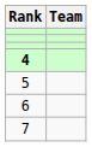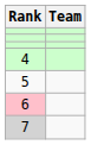row 5 | Rank: bold -> normal
row 7 | Rank: no background -> pink background
row 8 | Rank: no background -> lightgrey background
